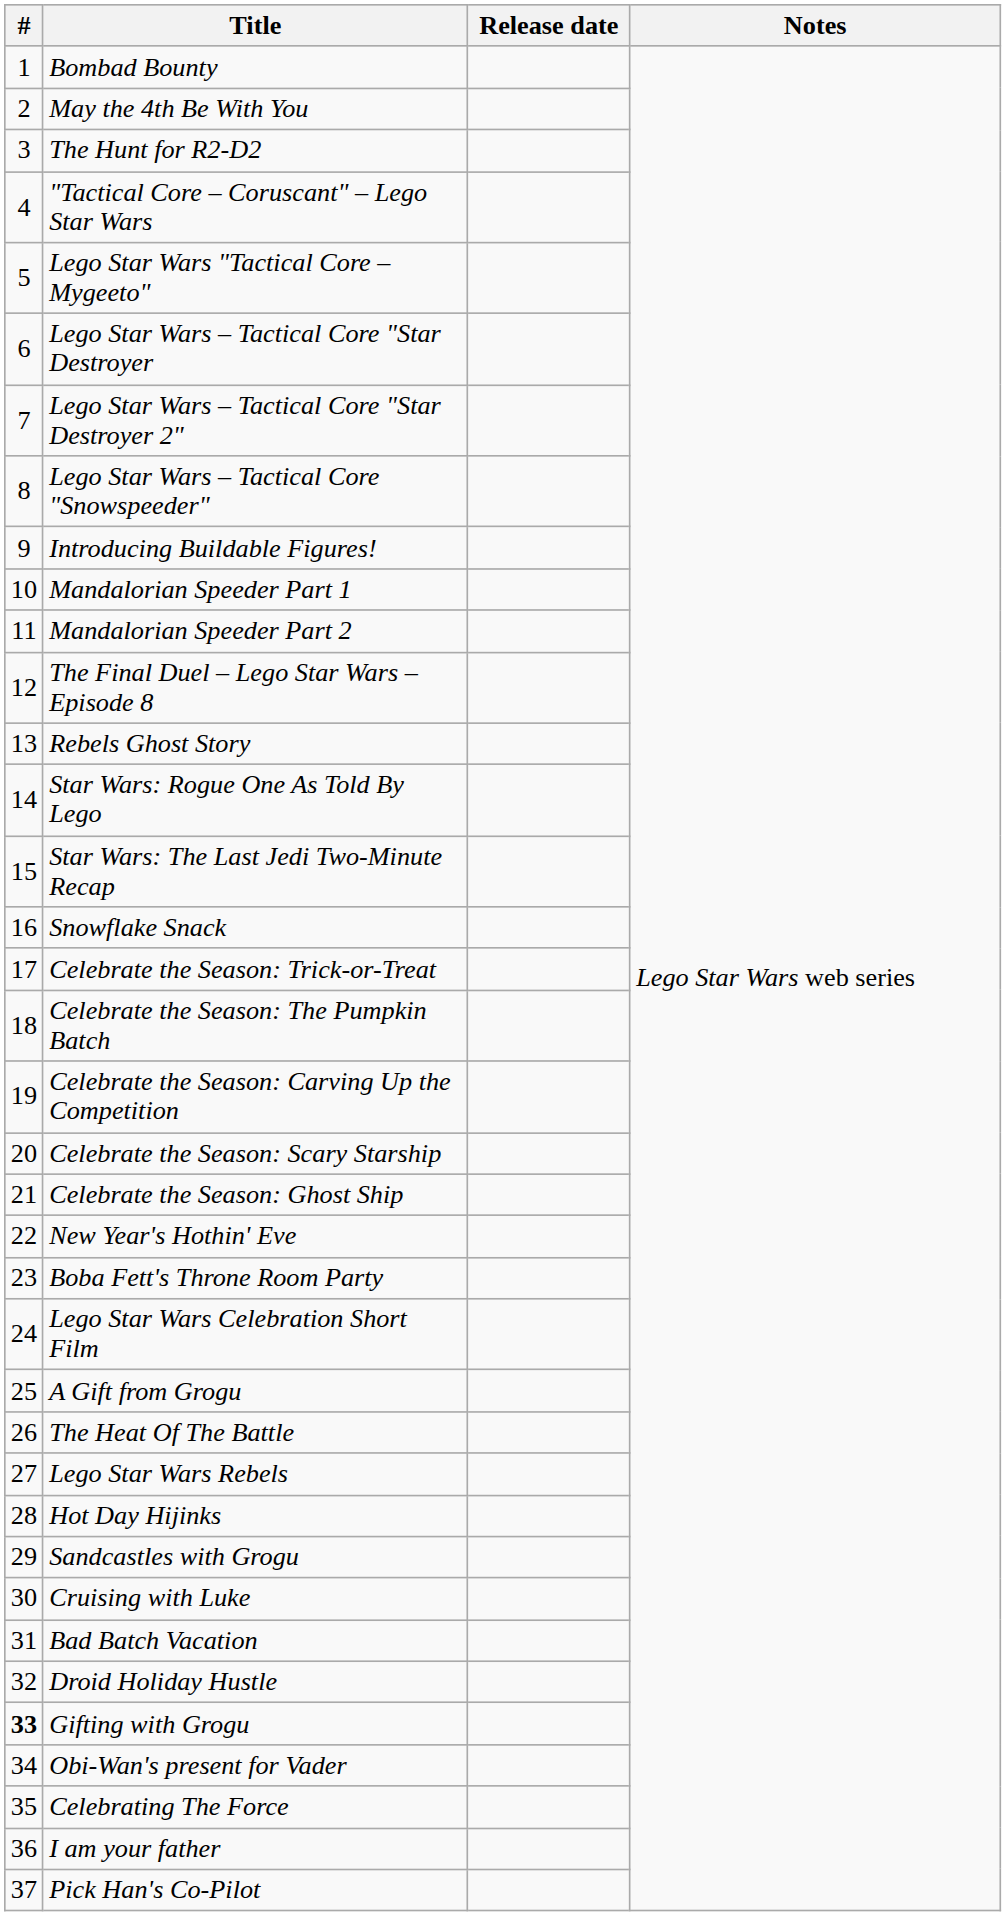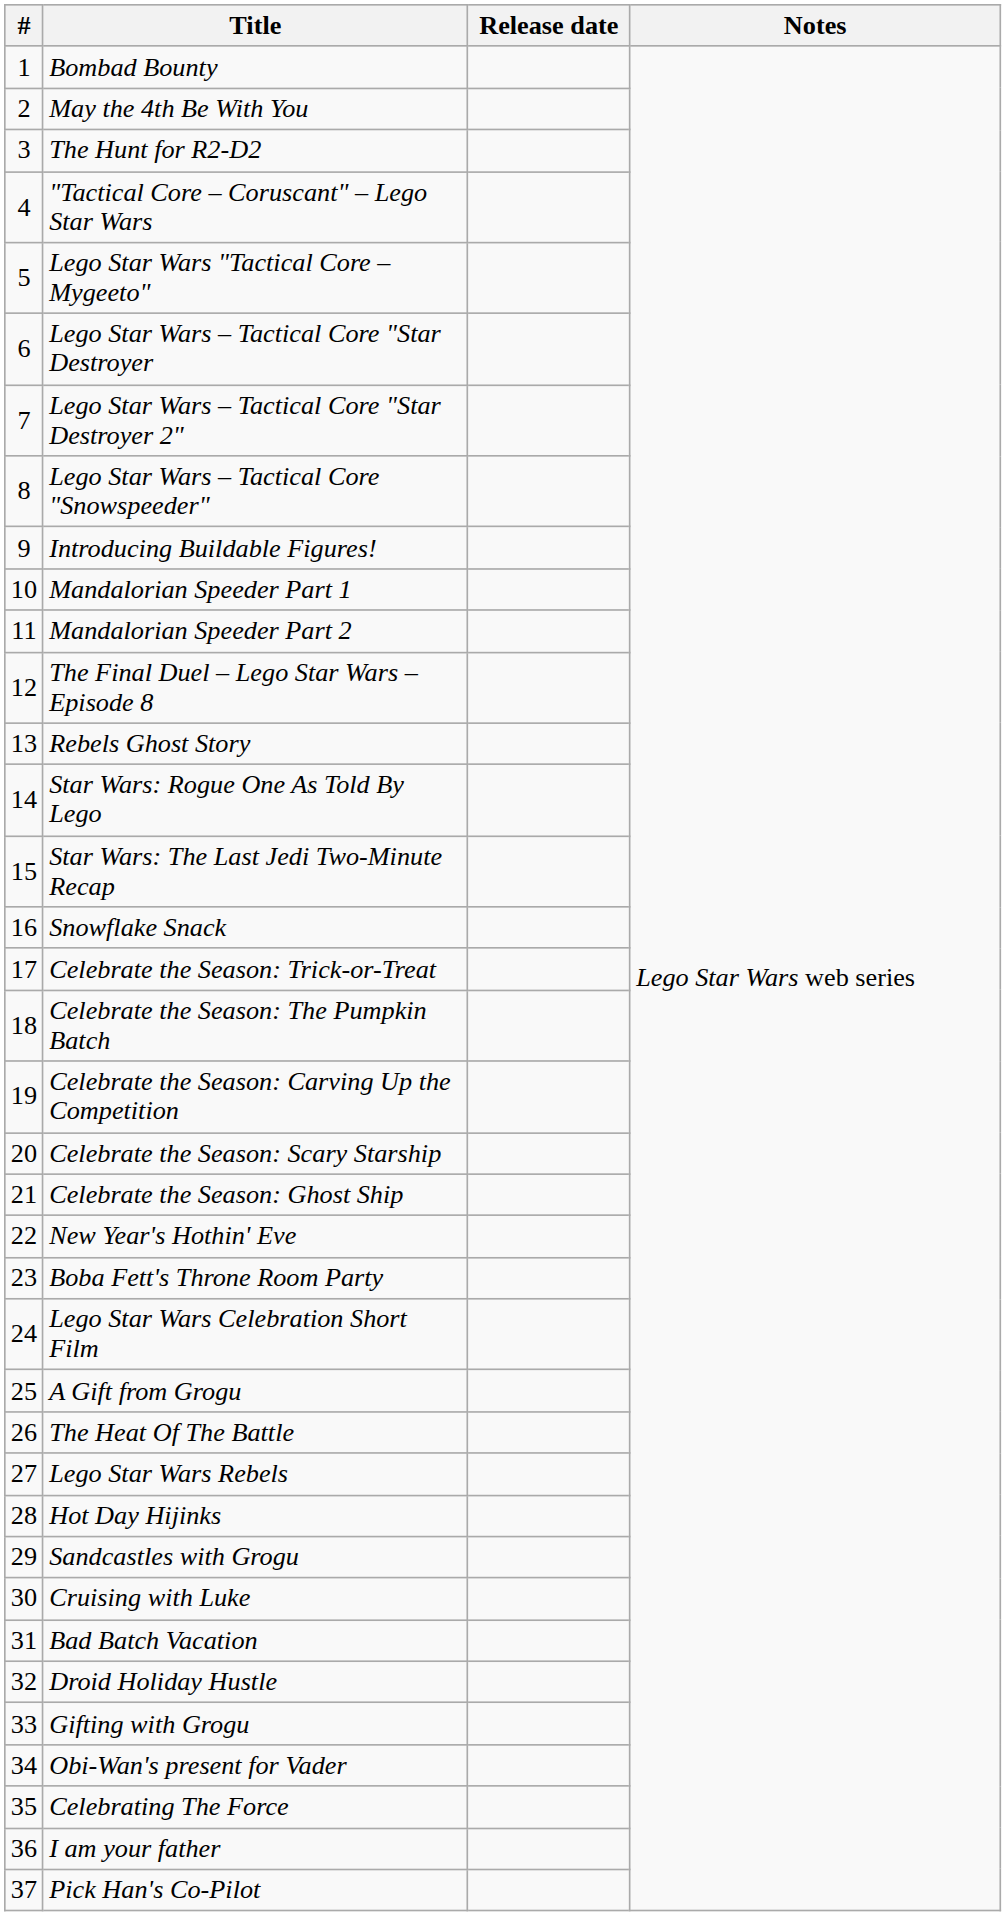Gifting with Grogu | #: bold -> normal
